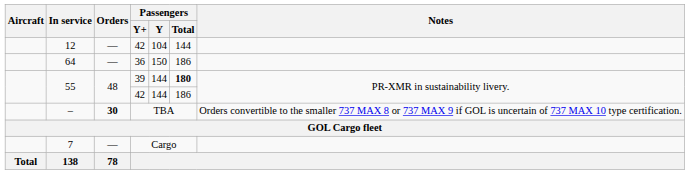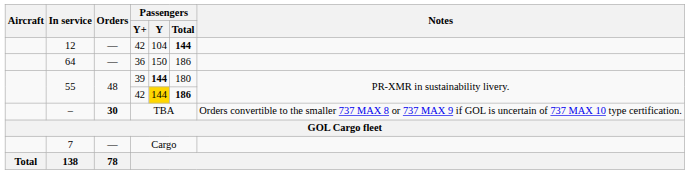12 | Passengers / Total: normal -> bold
55 / 39 | Passengers / Y: normal -> bold
55 / 39 | Passengers / Total: bold -> normal
55 / 42 | Passengers / Y: no background -> gold background
55 / 42 | Passengers / Total: normal -> bold
